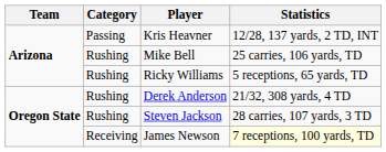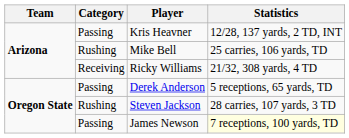Ricky Williams | Category: Rushing -> Receiving
Ricky Williams | Statistics: 5 receptions, 65 yards, TD -> 21/32, 308 yards, 4 TD
Derek Anderson | Category: Rushing -> Passing
Derek Anderson | Statistics: 21/32, 308 yards, 4 TD -> 5 receptions, 65 yards, TD
James Newson | Category: Receiving -> Passing
